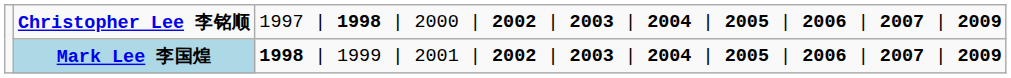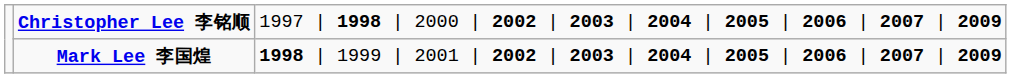Mark Lee 李国煌 | column 2: lightblue background -> no background
